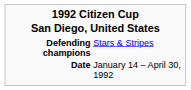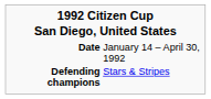rows swapped: Date <-> Defending champions
